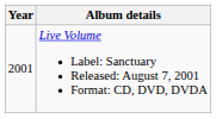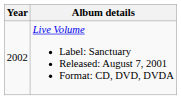row 2 | Year: 2001 -> 2002
